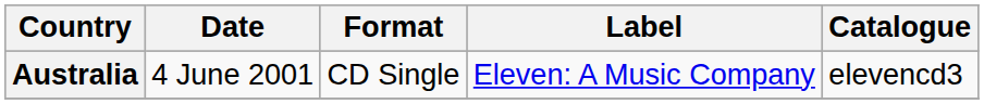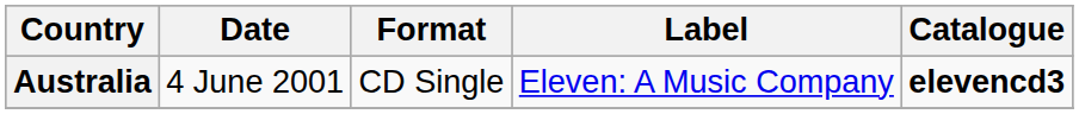Australia | Catalogue: normal -> bold
